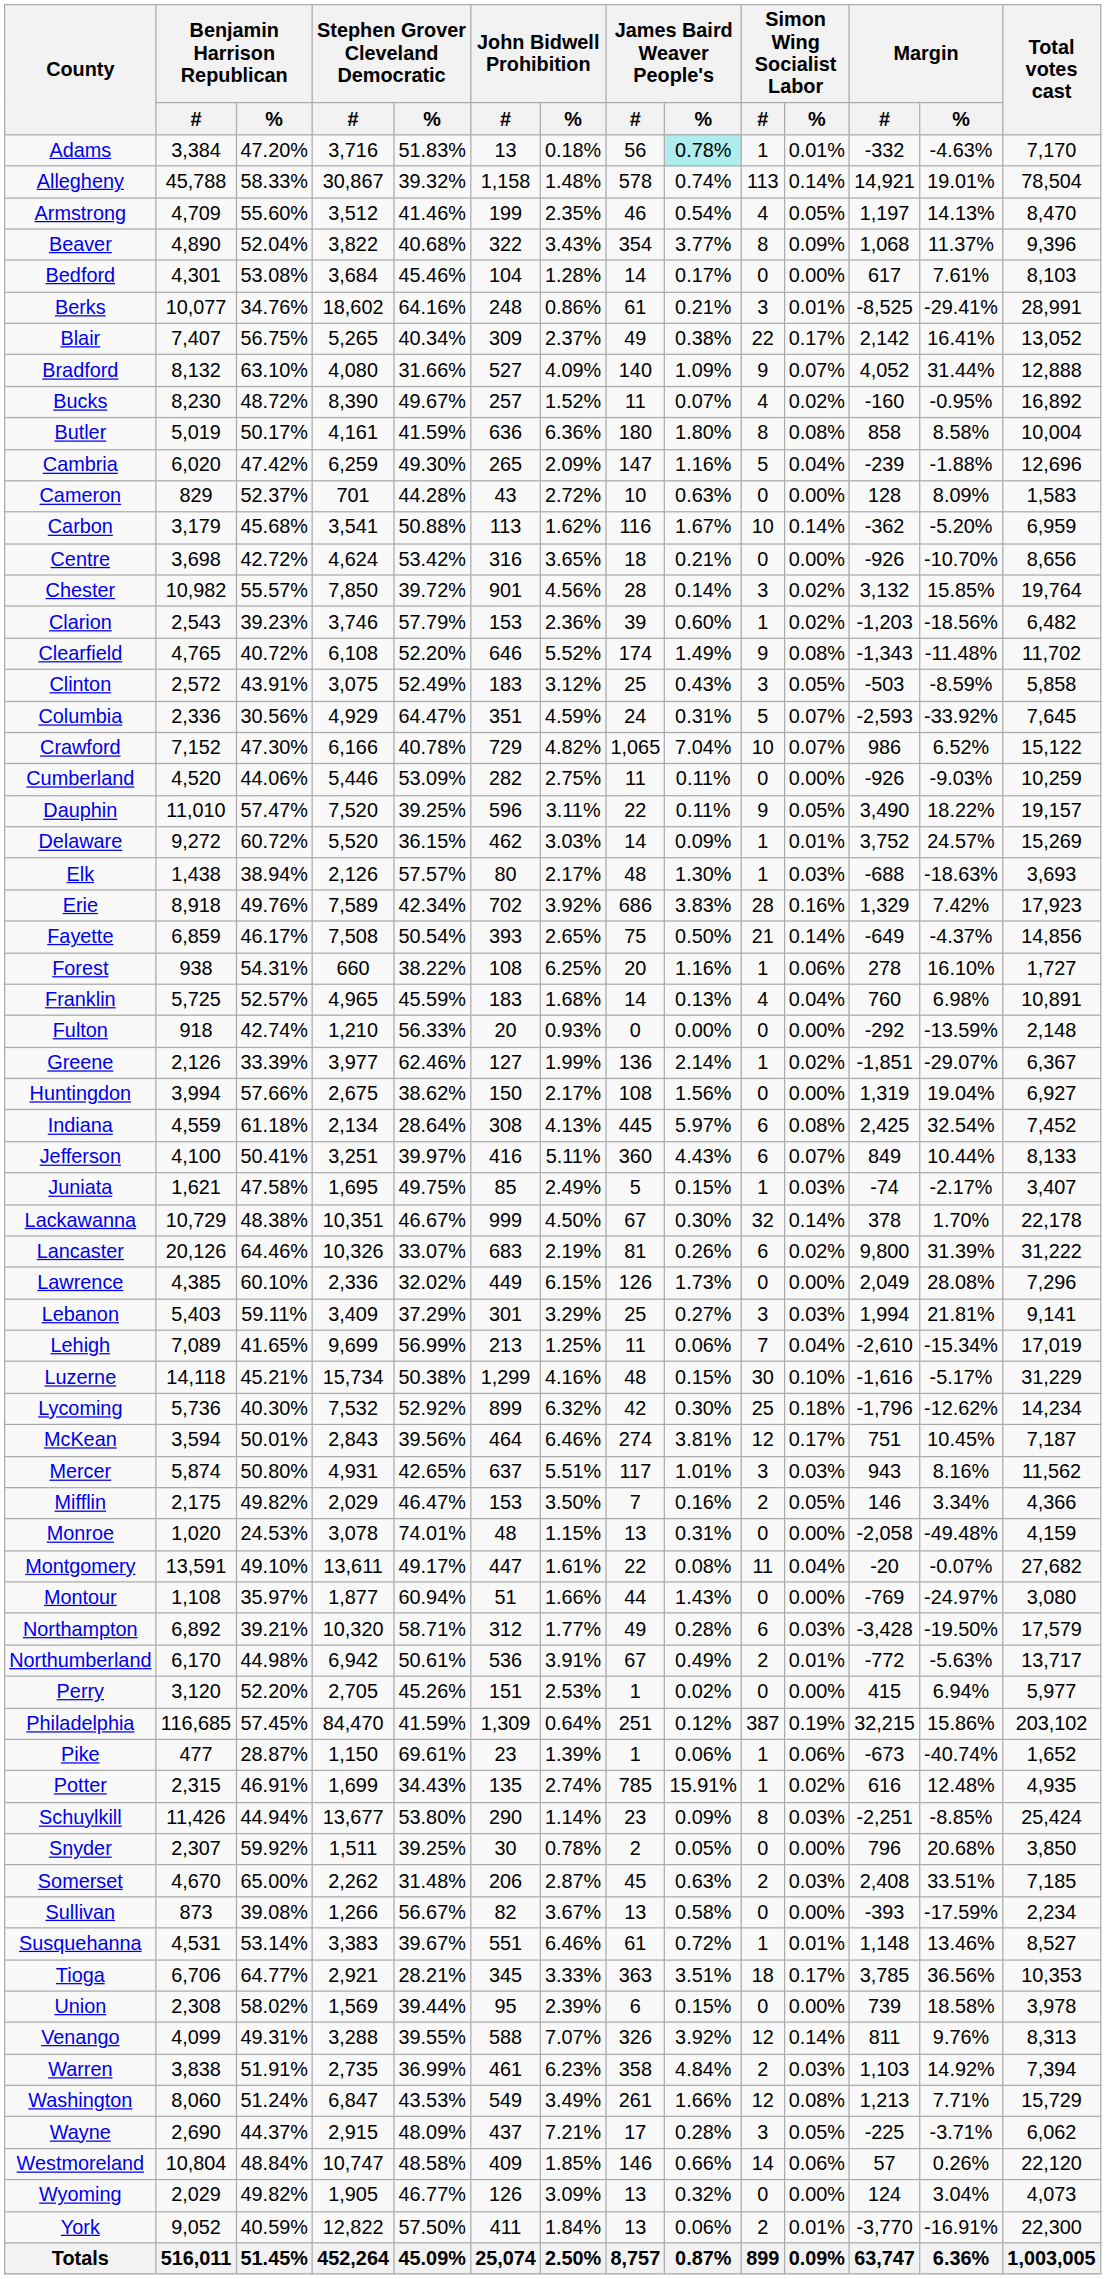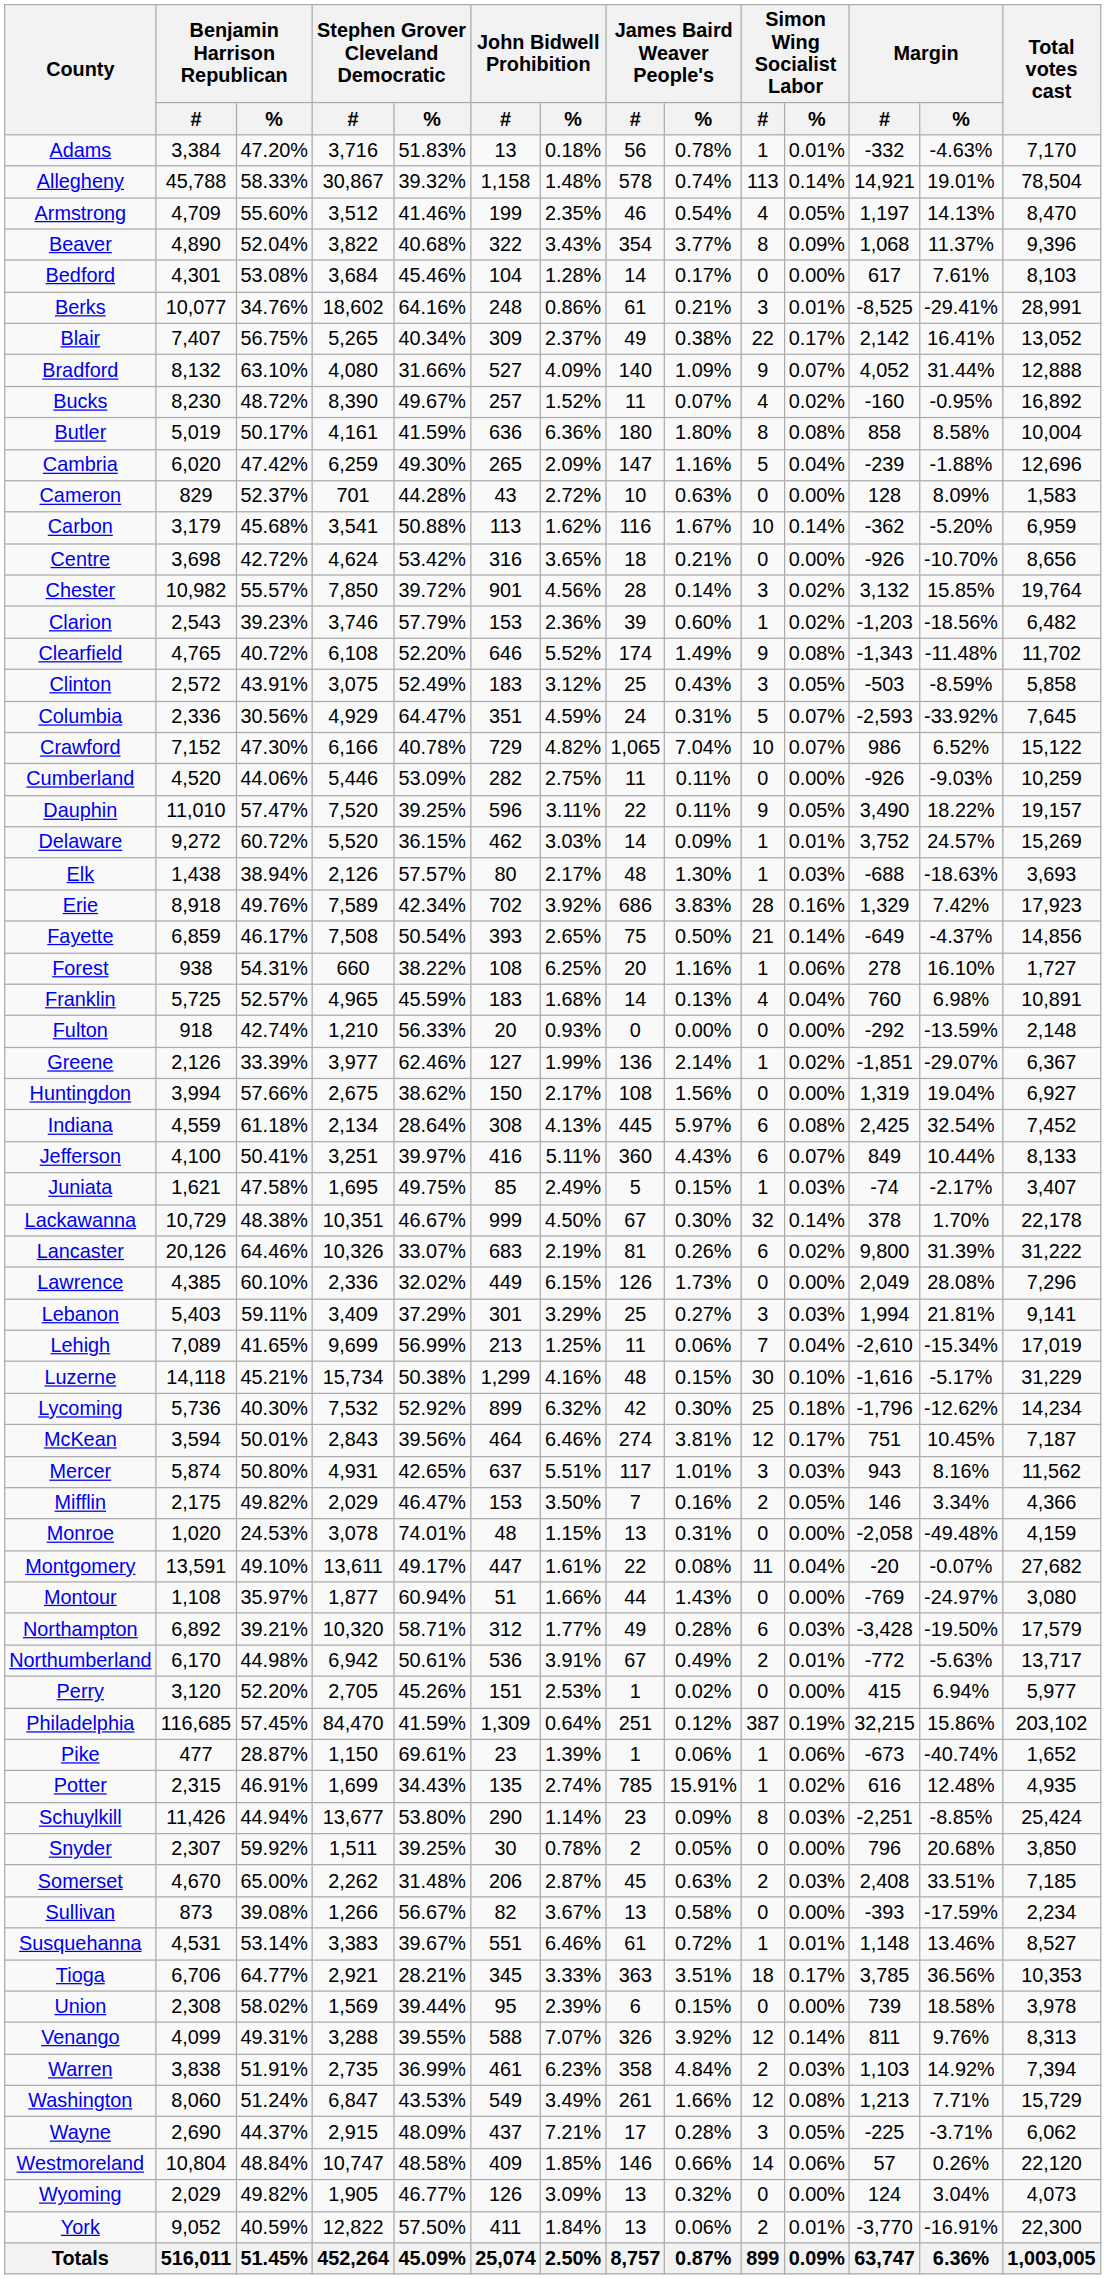Adams | James Baird Weaver People's / %: paleturquoise background -> no background
